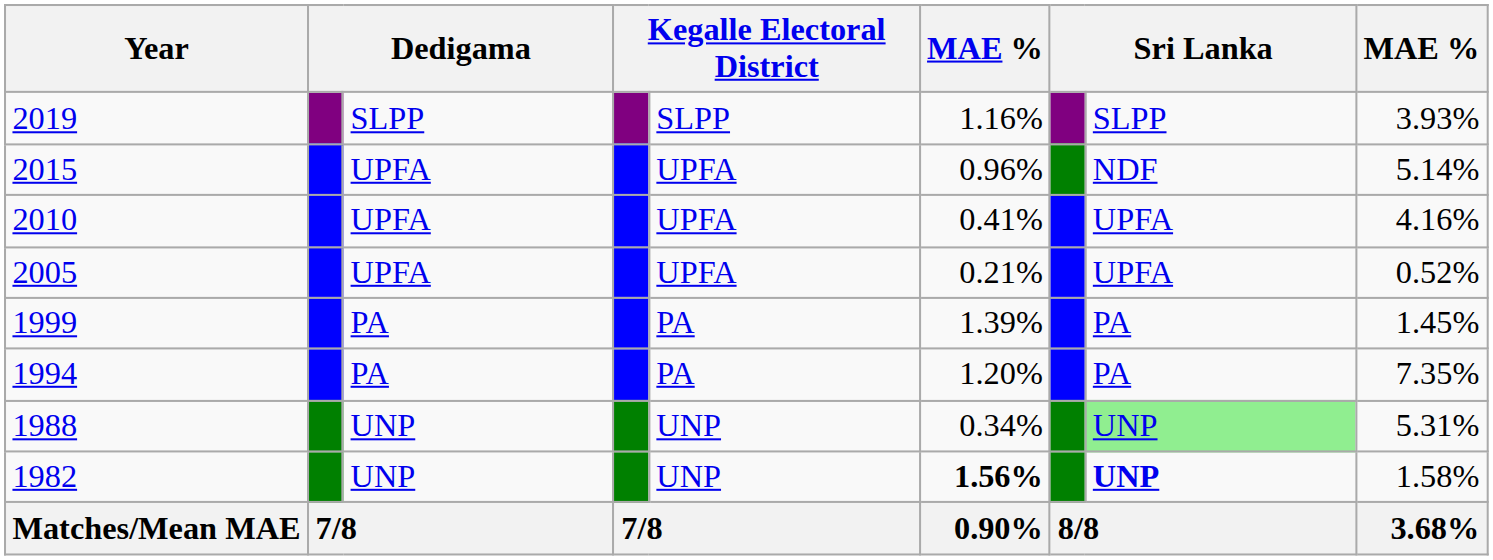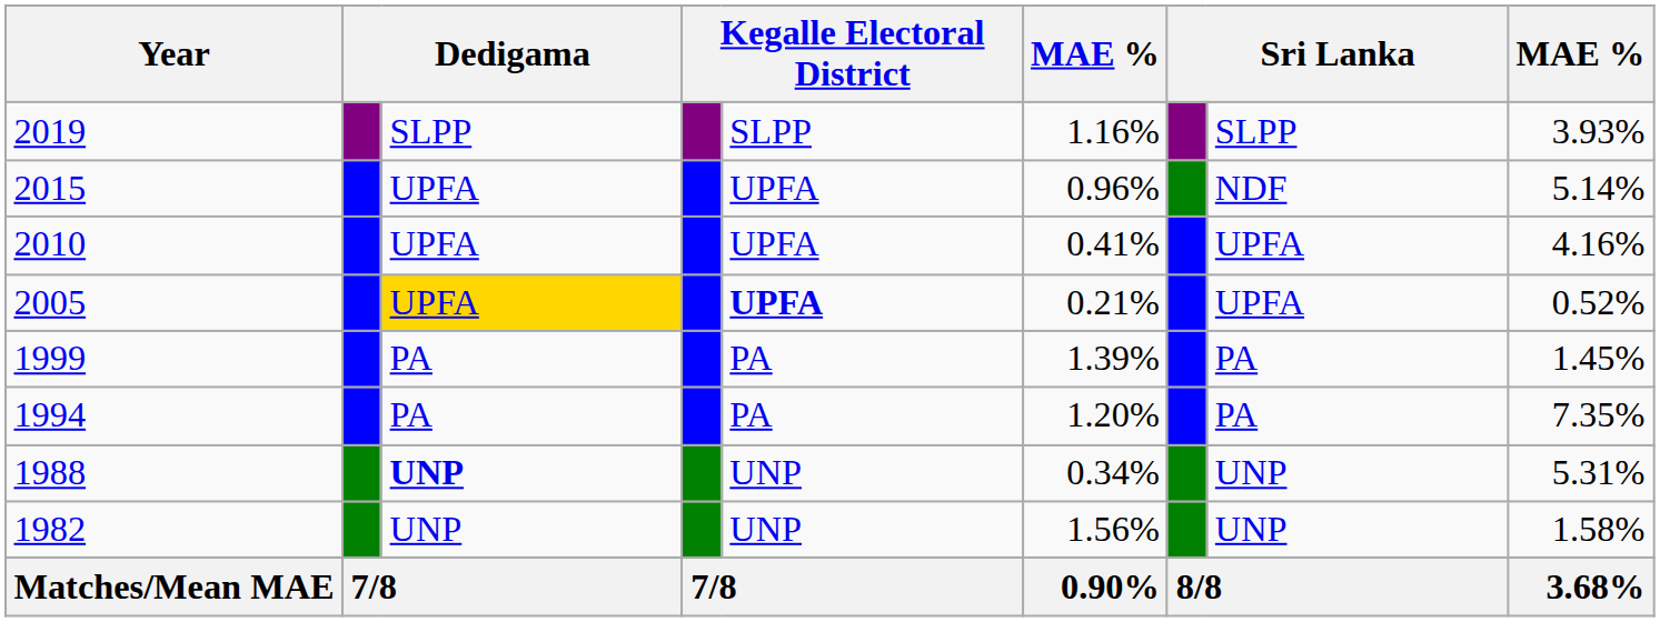2005 | column 3: no background -> gold background
2005 | column 5: normal -> bold
1988 | column 3: normal -> bold
1988 | column 8: lightgreen background -> no background
1982 | column 6: bold -> normal
1982 | column 8: bold -> normal
